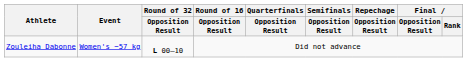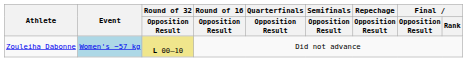Zouleiha Dabonne | Event: no background -> lightblue background
Zouleiha Dabonne | Round of 32 / Opposition Result: no background -> khaki background
